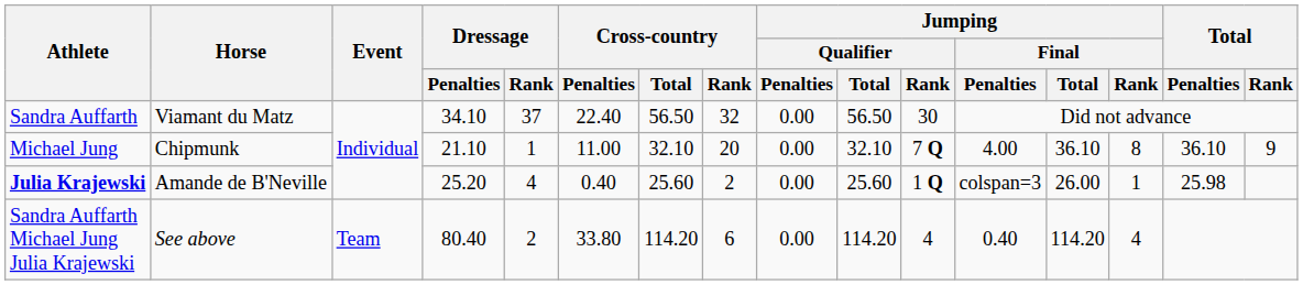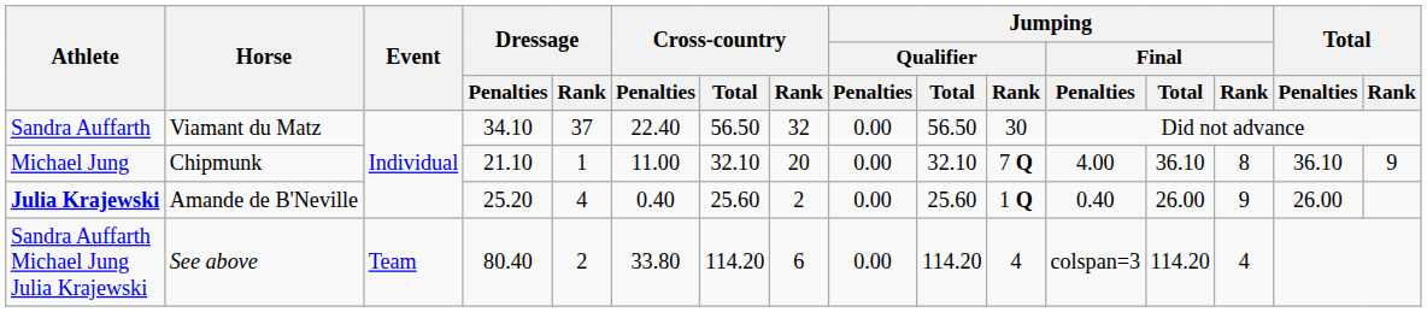Julia Krajewski | Jumping / Final / Penalties: colspan=3 -> 0.40
Julia Krajewski | Jumping / Final / Rank: 1 -> 9
Julia Krajewski | Total / Penalties: 25.98 -> 26.00
Sandra Auffarth Michael Jung Julia Krajewski | Jumping / Final / Penalties: 0.40 -> colspan=3
